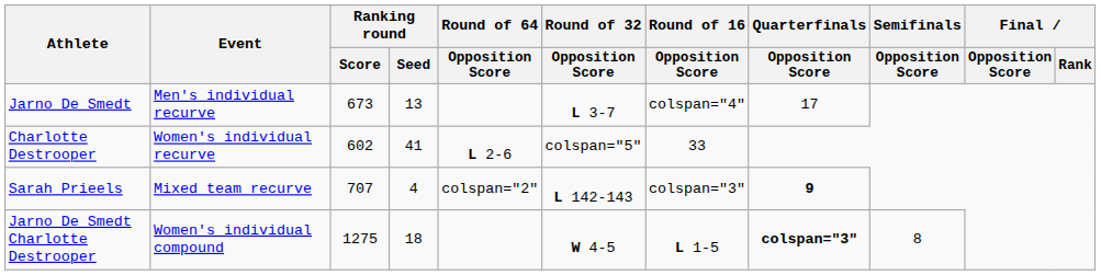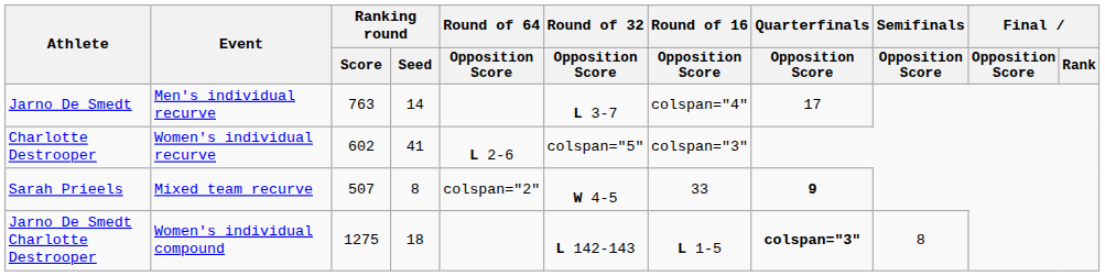Jarno De Smedt | Ranking round / Score: 673 -> 763
Jarno De Smedt | Ranking round / Seed: 13 -> 14
Charlotte Destrooper | Round of 16 / Opposition Score: 33 -> colspan="3"
Sarah Prieels | Ranking round / Score: 707 -> 507
Sarah Prieels | Ranking round / Seed: 4 -> 8
Sarah Prieels | Round of 32 / Opposition Score: L 142-143 -> W 4-5
Sarah Prieels | Round of 16 / Opposition Score: colspan="3" -> 33
Jarno De Smedt Charlotte Destrooper | Round of 32 / Opposition Score: W 4-5 -> L 142-143
